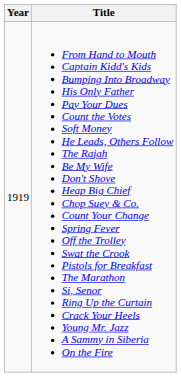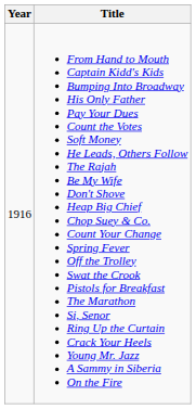row 2 | Year: 1919 -> 1916
